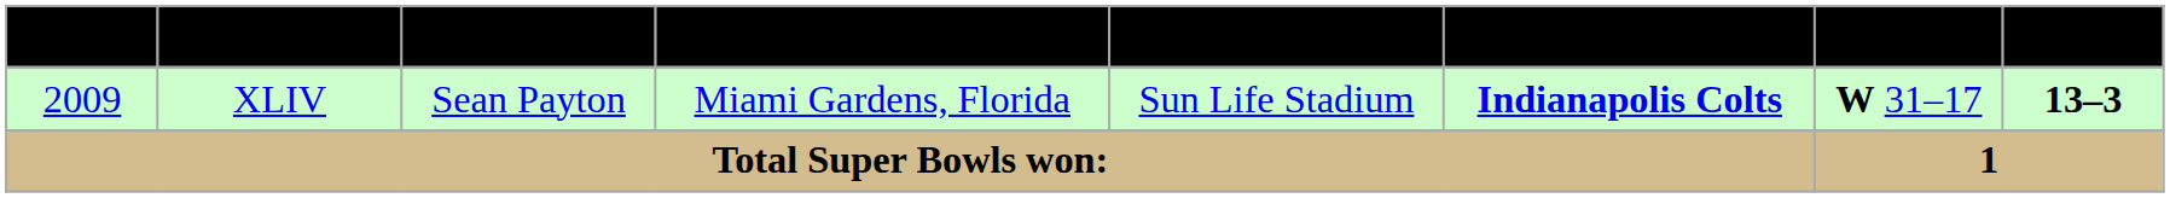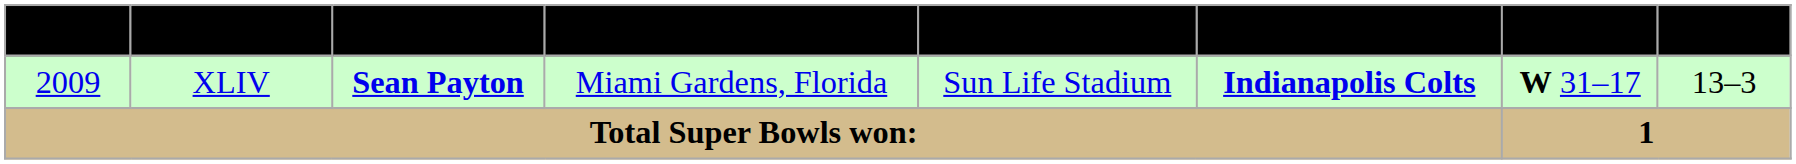2009 | Head Coach: normal -> bold
2009 | Record: bold -> normal
